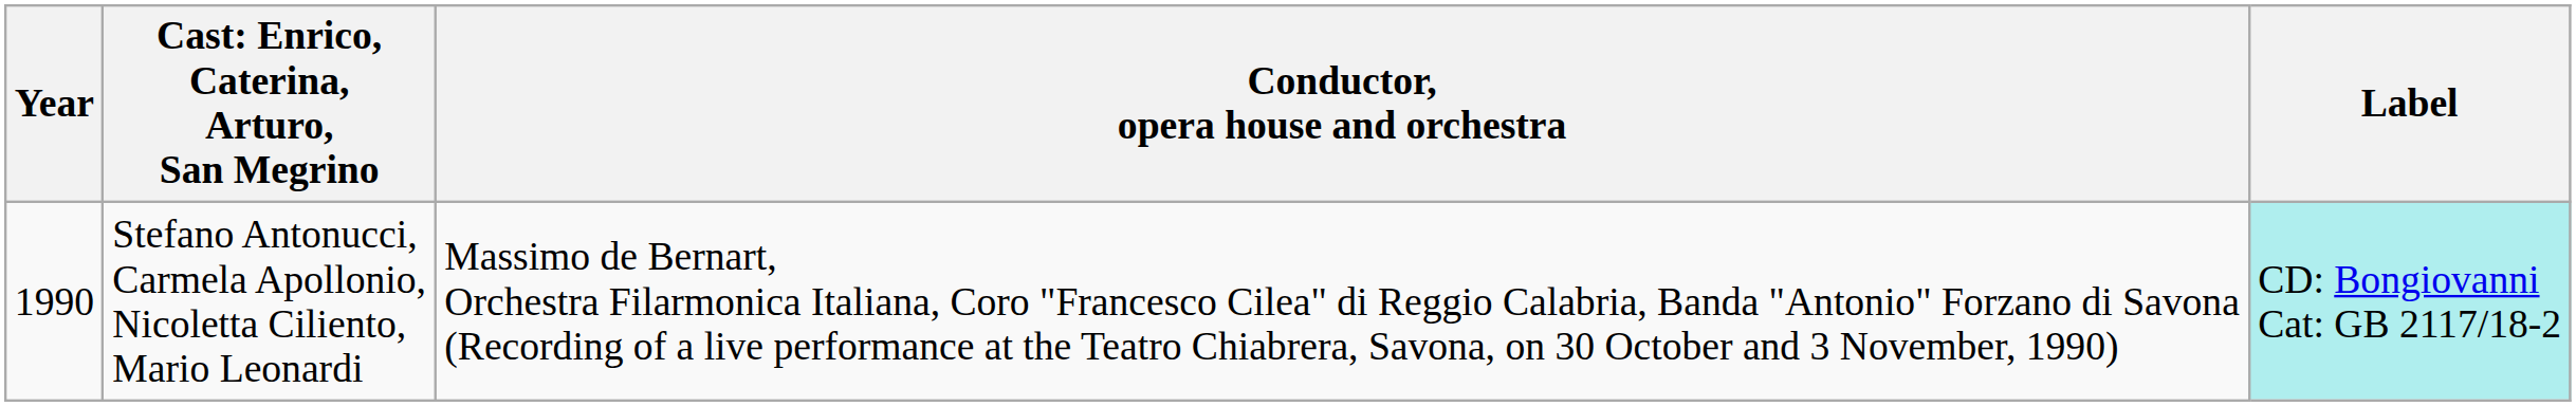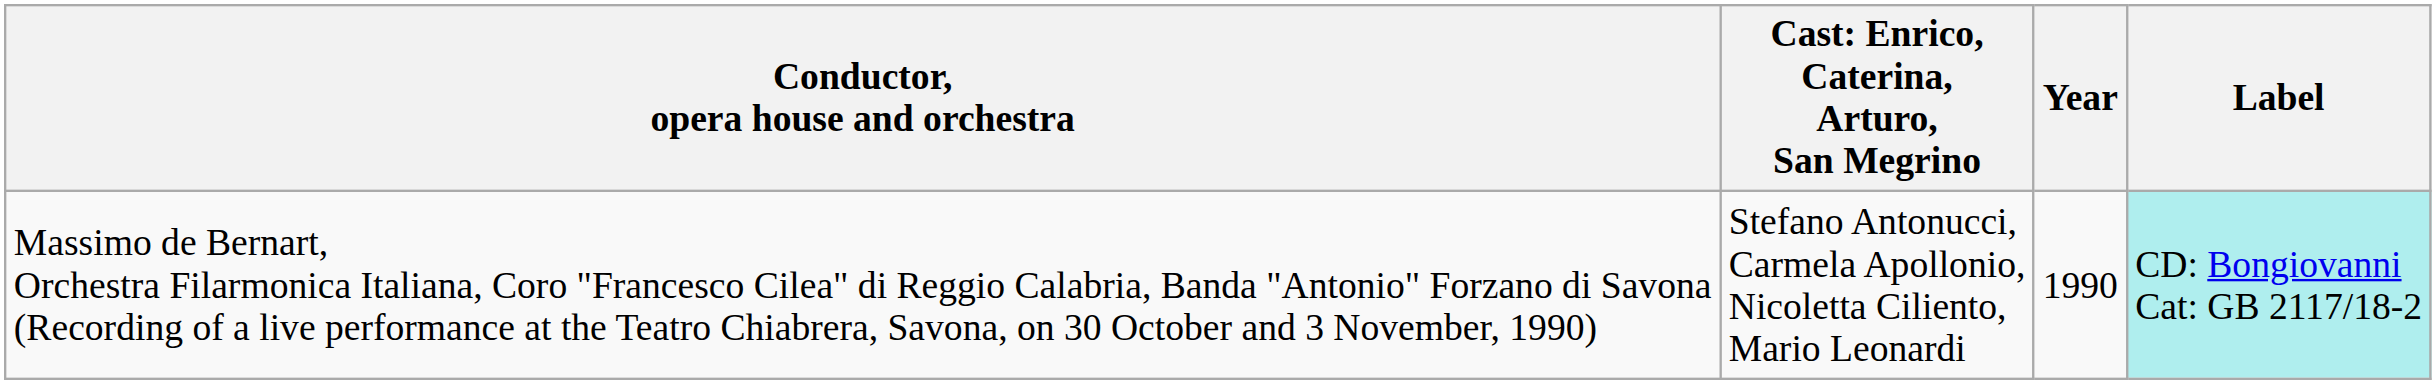columns swapped: Year <-> Conductor, opera house and orchestra
